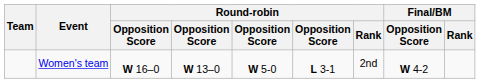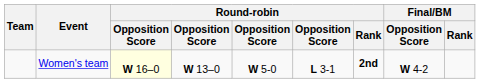Women's team | column 3: no background -> lightyellow background
Women's team | Round-robin / Rank: normal -> bold
